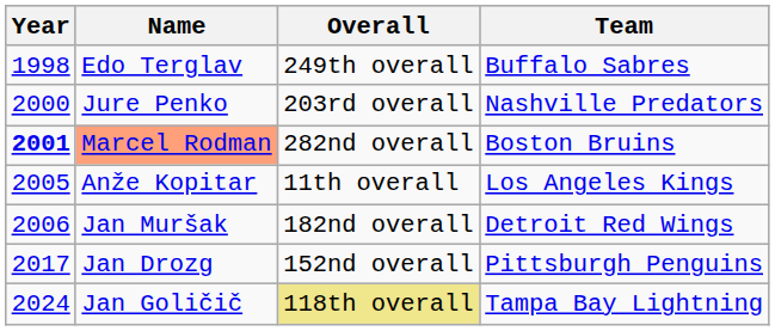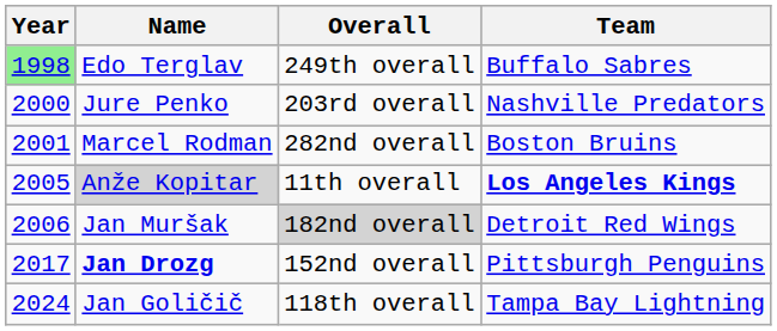row 2 | Year: no background -> lightgreen background
row 4 | Year: bold -> normal
row 4 | Name: lightsalmon background -> no background
row 5 | Name: no background -> lightgrey background
row 5 | Team: normal -> bold
row 6 | Overall: no background -> lightgrey background
row 7 | Name: normal -> bold
row 8 | Overall: khaki background -> no background
